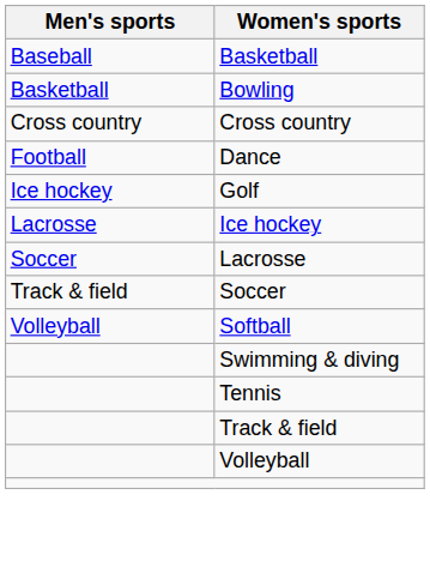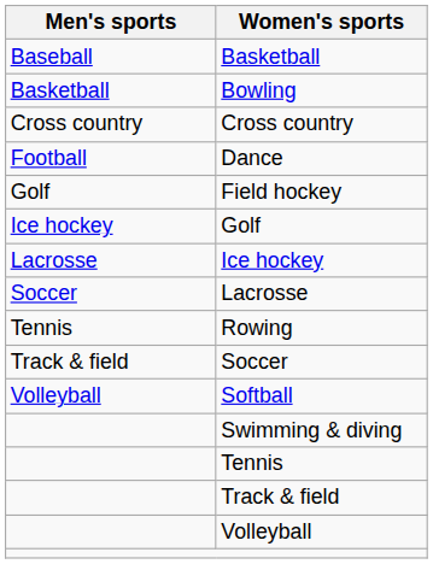+ row: Golf | Field hockey
+ row: Tennis | Rowing
